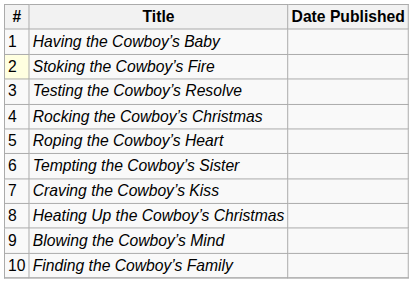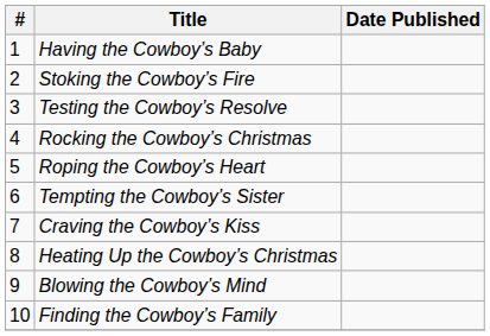Stoking the Cowboy’s Fire | #: lightyellow background -> no background
